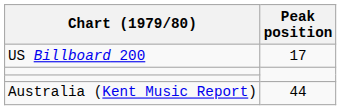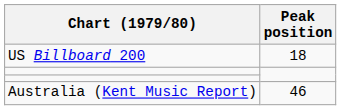row 2 | Peak position: 17 -> 18
row 5 | Peak position: 44 -> 46
